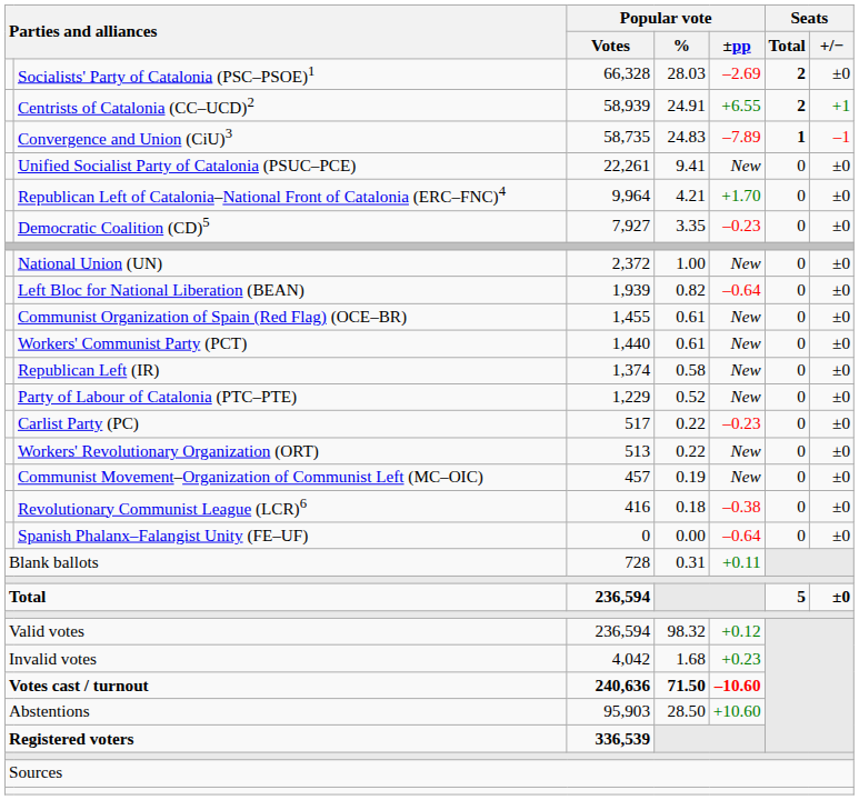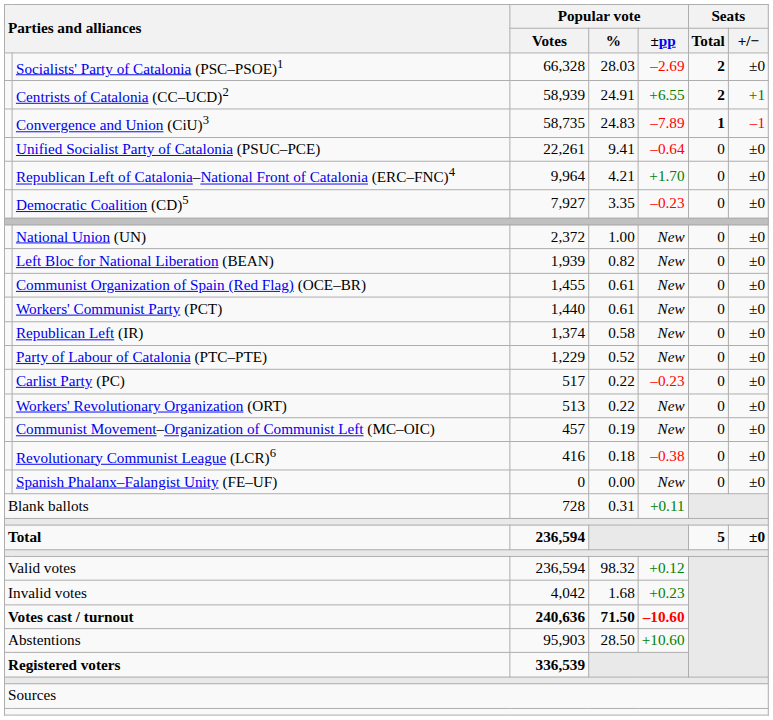Unified Socialist Party of Catalonia (PSUC–PCE) | Popular vote / ±pp: New -> –0.64
Left Bloc for National Liberation (BEAN) | Popular vote / ±pp: –0.64 -> New
Spanish Phalanx–Falangist Unity (FE–UF) | Popular vote / ±pp: –0.64 -> New
